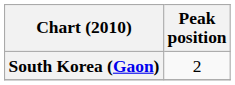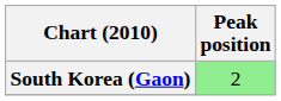South Korea (Gaon) | Peak position: no background -> lightgreen background
